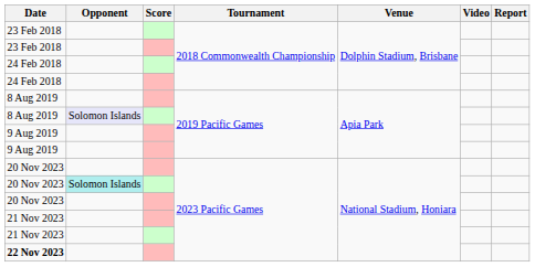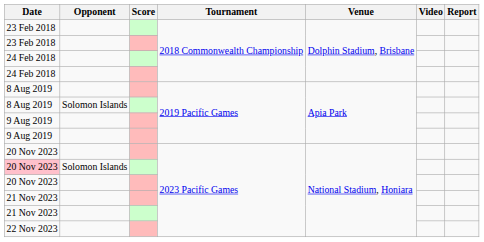8 Aug 2019 / Solomon Islands | Opponent: lavender background -> no background
20 Nov 2023 / Solomon Islands | Date: no background -> pink background
20 Nov 2023 / Solomon Islands | Opponent: paleturquoise background -> no background
22 Nov 2023 | Date: bold -> normal
